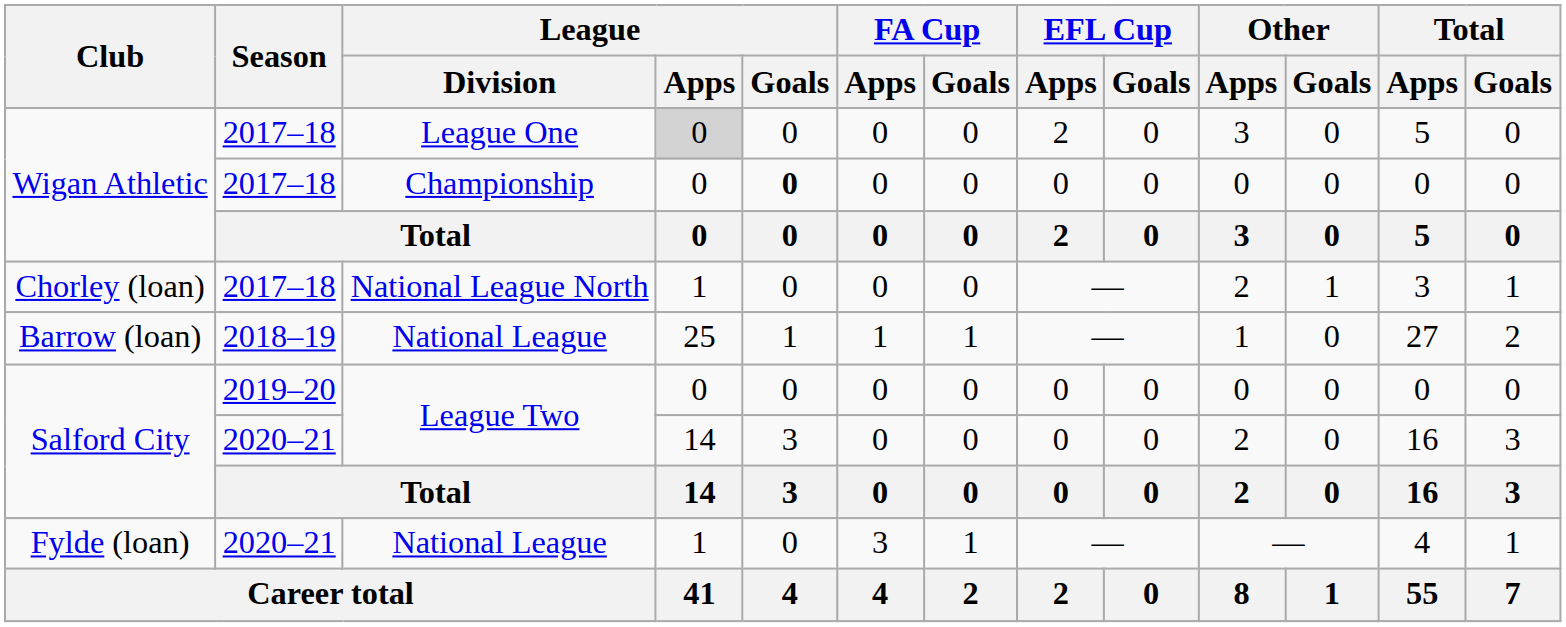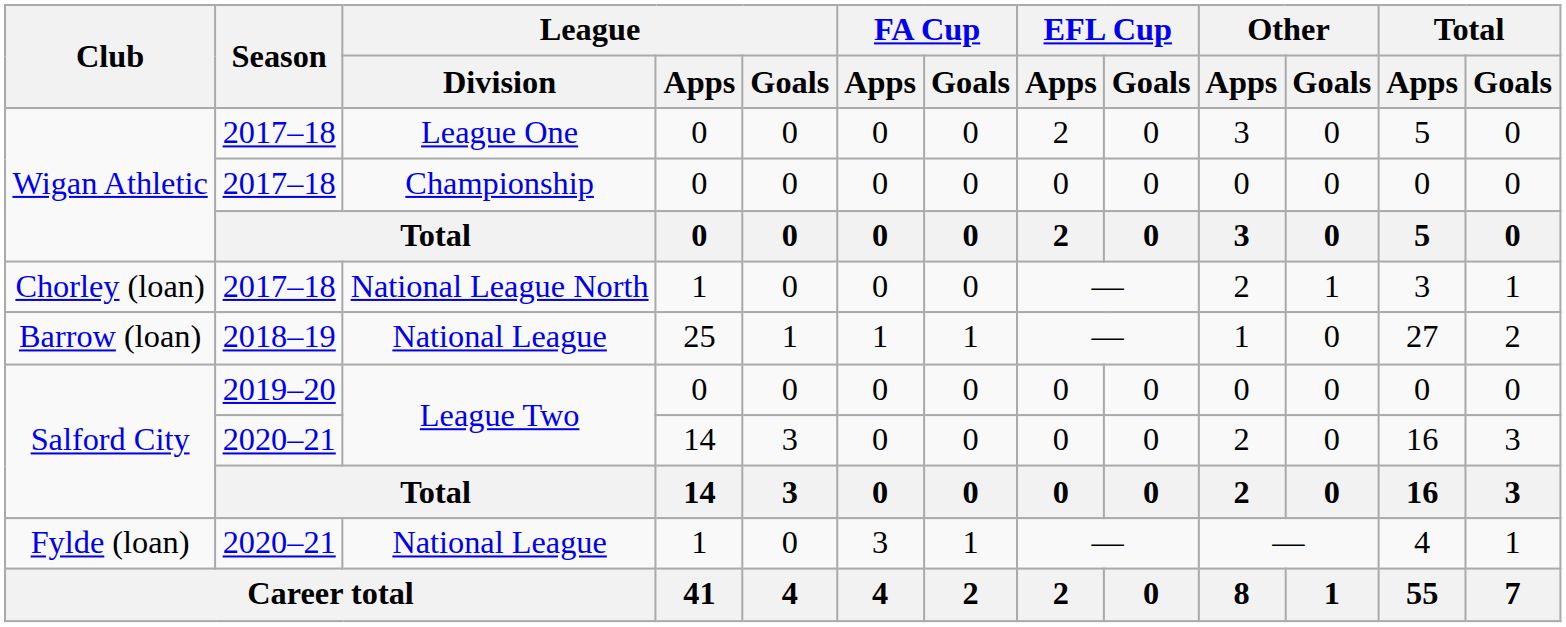Wigan Athletic / League One | League / Apps: lightgrey background -> no background
Wigan Athletic / Championship | League / Goals: bold -> normal
